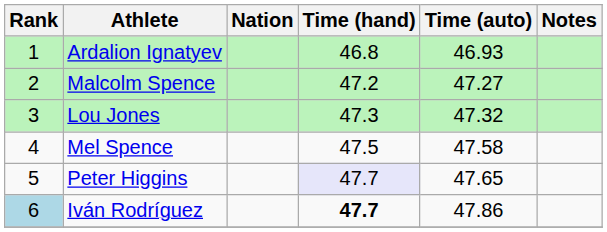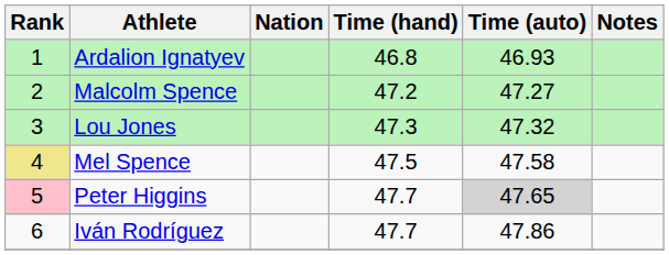Mel Spence | Rank: no background -> khaki background
Peter Higgins | Rank: no background -> pink background
Peter Higgins | Time (hand): lavender background -> no background
Peter Higgins | Time (auto): no background -> lightgrey background
Iván Rodríguez | Rank: lightblue background -> no background
Iván Rodríguez | Time (hand): bold -> normal
